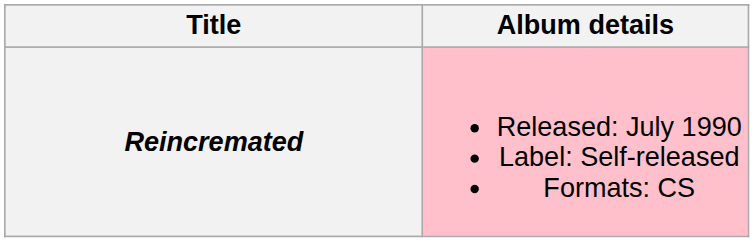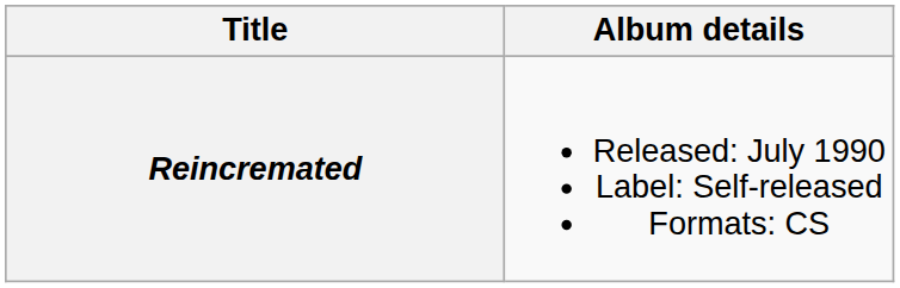Reincremated | Album details: pink background -> no background
